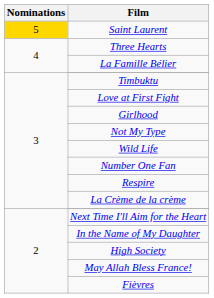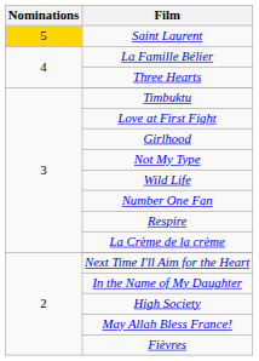row 3 | Film: Three Hearts -> La Famille Bélier
row 4 | Film: La Famille Bélier -> Three Hearts
